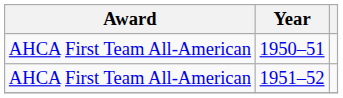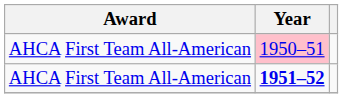row 2 | Year: no background -> pink background
row 3 | Year: normal -> bold
